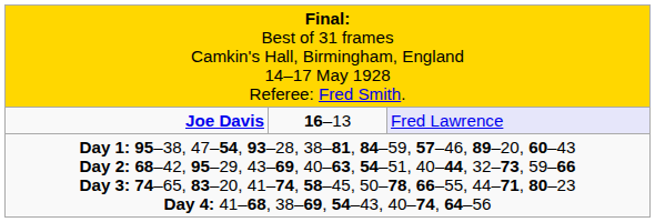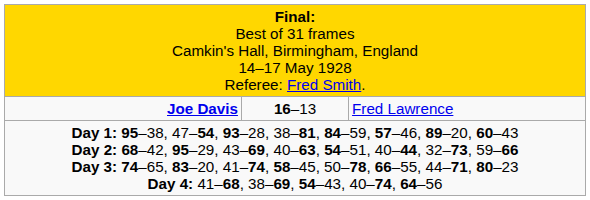Joe Davis | column 3: lavender background -> no background
